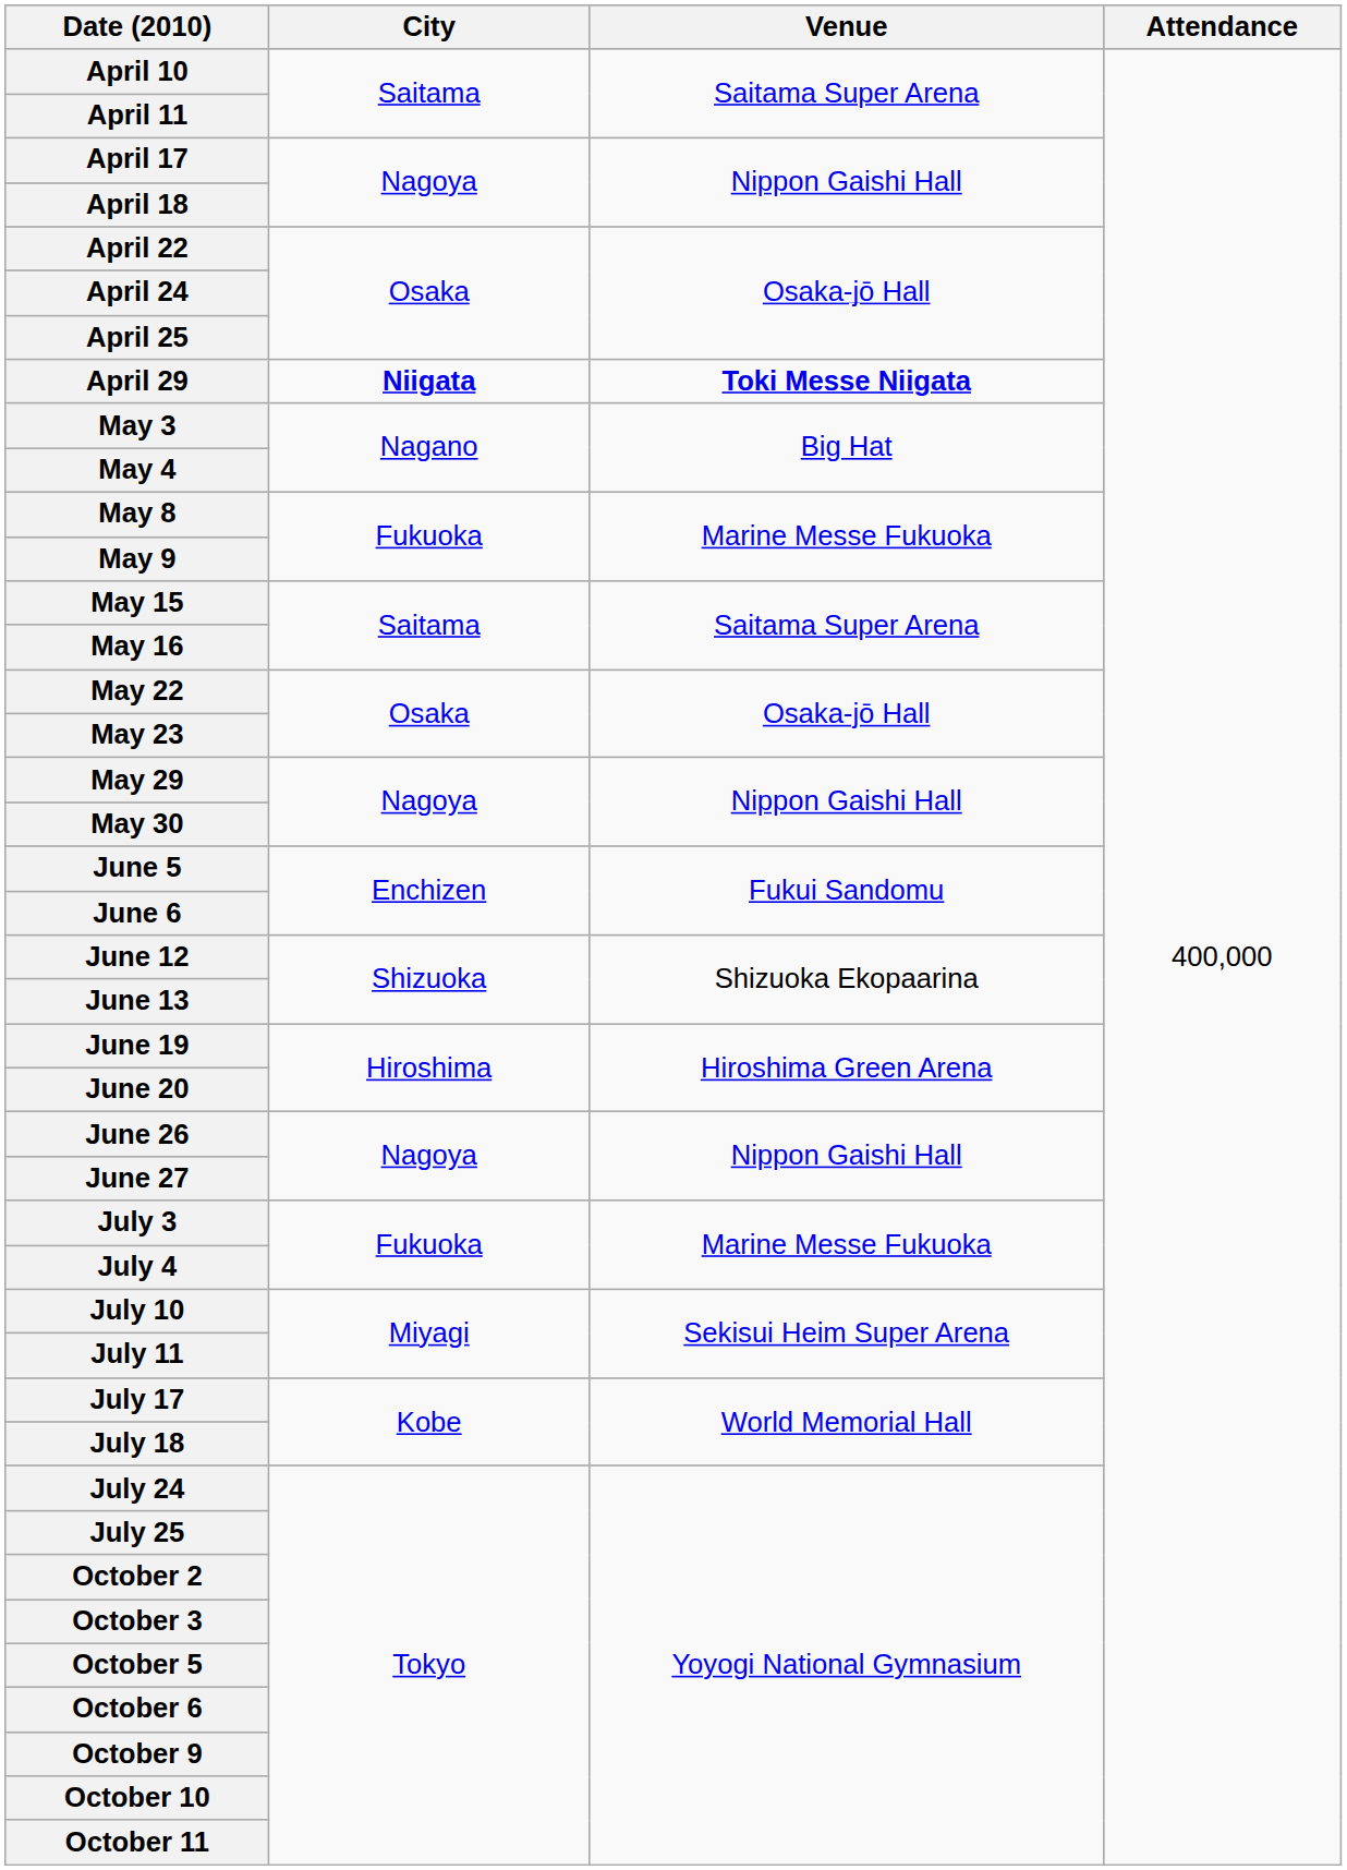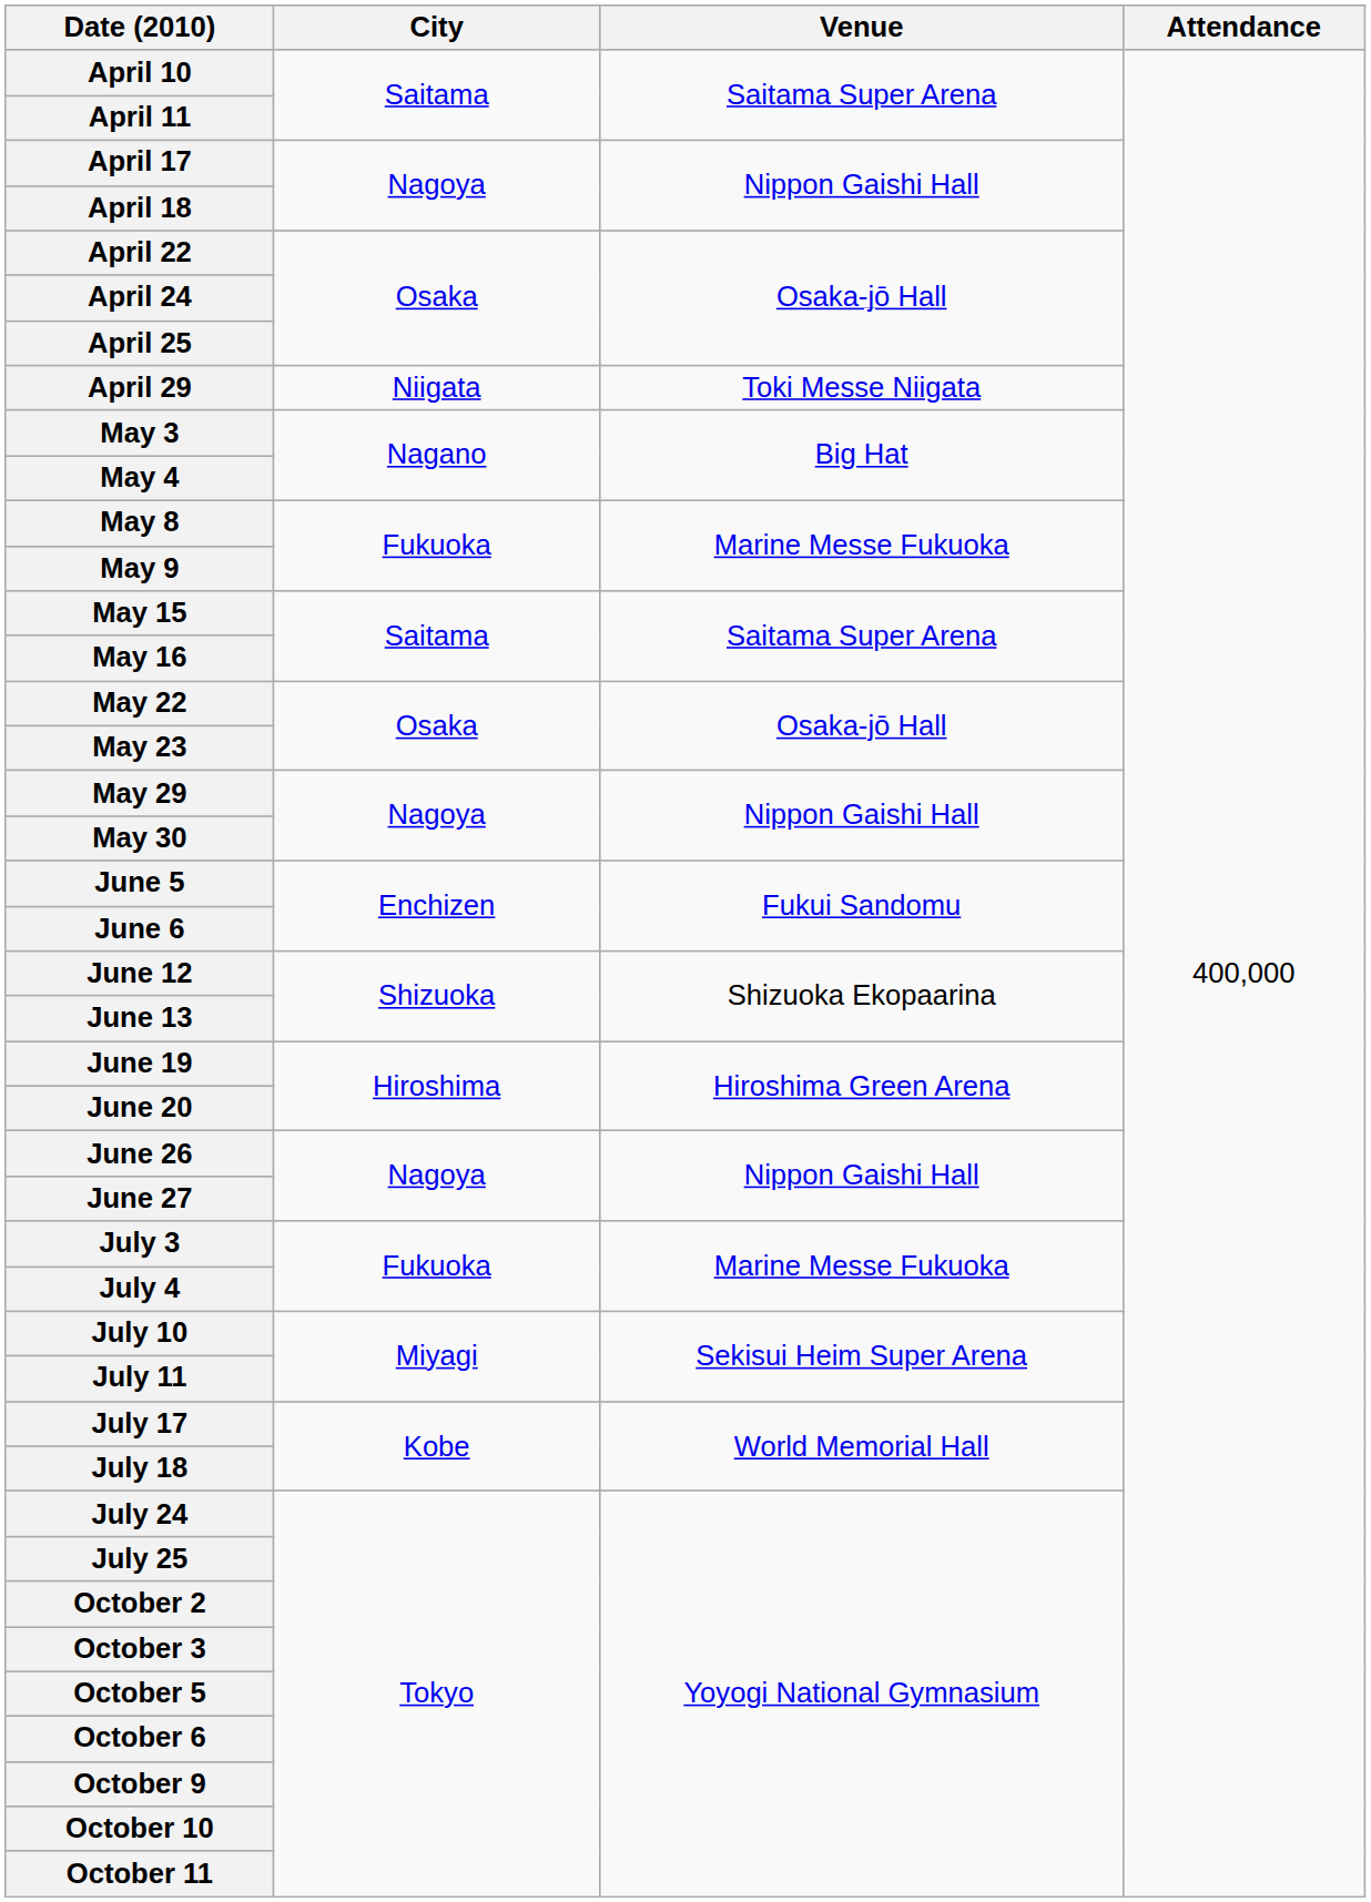April 29 | City: bold -> normal
April 29 | Venue: bold -> normal
